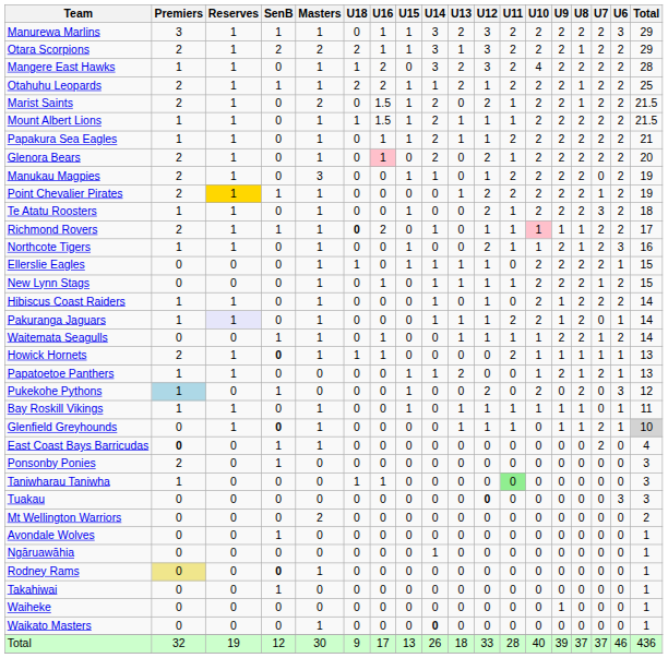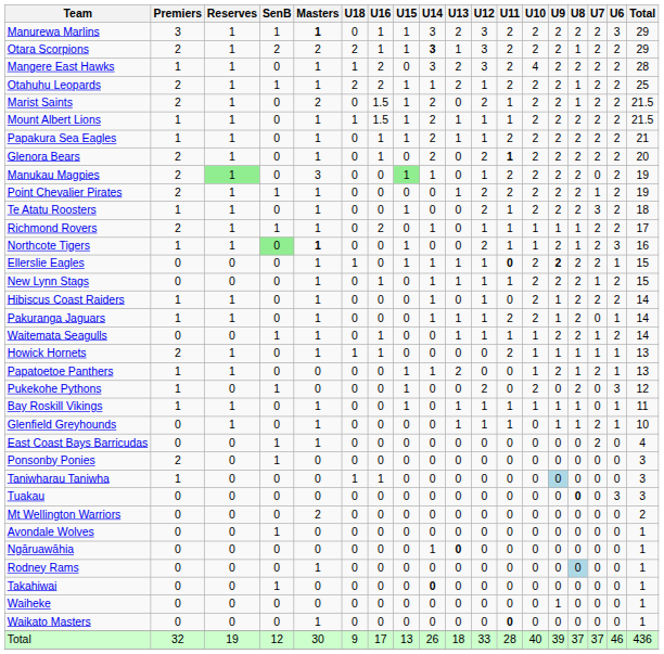Manurewa Marlins | Masters: normal -> bold
Otara Scorpions | U14: normal -> bold
Glenora Bears | U16: pink background -> no background
Glenora Bears | U11: normal -> bold
Manukau Magpies | Reserves: no background -> lightgreen background
Manukau Magpies | U15: no background -> lightgreen background
Point Chevalier Pirates | Reserves: gold background -> no background
Richmond Rovers | U18: bold -> normal
Richmond Rovers | U10: pink background -> no background
Northcote Tigers | SenB: no background -> lightgreen background
Northcote Tigers | Masters: normal -> bold
Ellerslie Eagles | U11: normal -> bold
Ellerslie Eagles | U9: normal -> bold
Pakuranga Jaguars | Reserves: lavender background -> no background
Howick Hornets | SenB: bold -> normal
Pukekohe Pythons | Premiers: lightblue background -> no background
Glenfield Greyhounds | SenB: bold -> normal
Glenfield Greyhounds | Total: lightgrey background -> no background
East Coast Bays Barricudas | Premiers: bold -> normal
Taniwharau Taniwha | U11: lightgreen background -> no background
Taniwharau Taniwha | U9: no background -> lightblue background
Tuakau | U12: bold -> normal
Tuakau | U8: normal -> bold
Ngāruawāhia | U13: normal -> bold
Rodney Rams | Premiers: khaki background -> no background
Rodney Rams | SenB: bold -> normal
Rodney Rams | U8: no background -> lightblue background
Takahiwai | U14: normal -> bold
Waikato Masters | U14: bold -> normal
Waikato Masters | U11: normal -> bold
